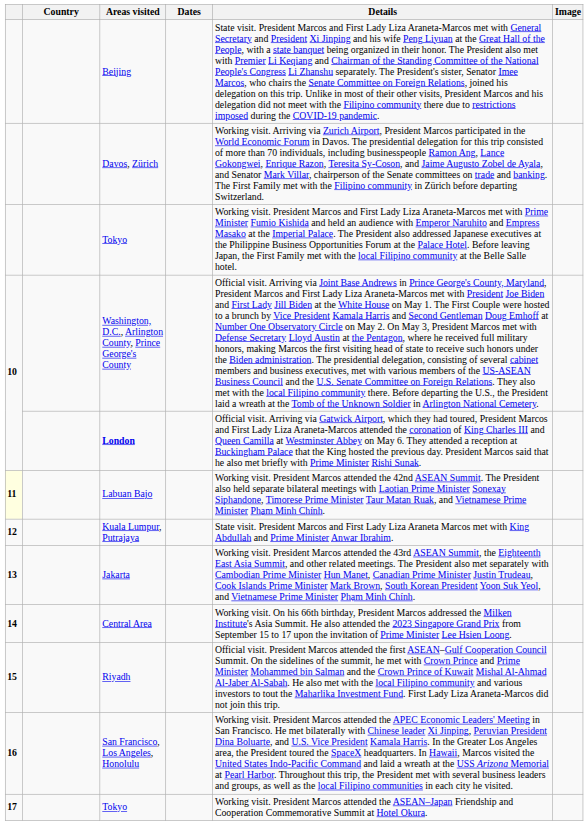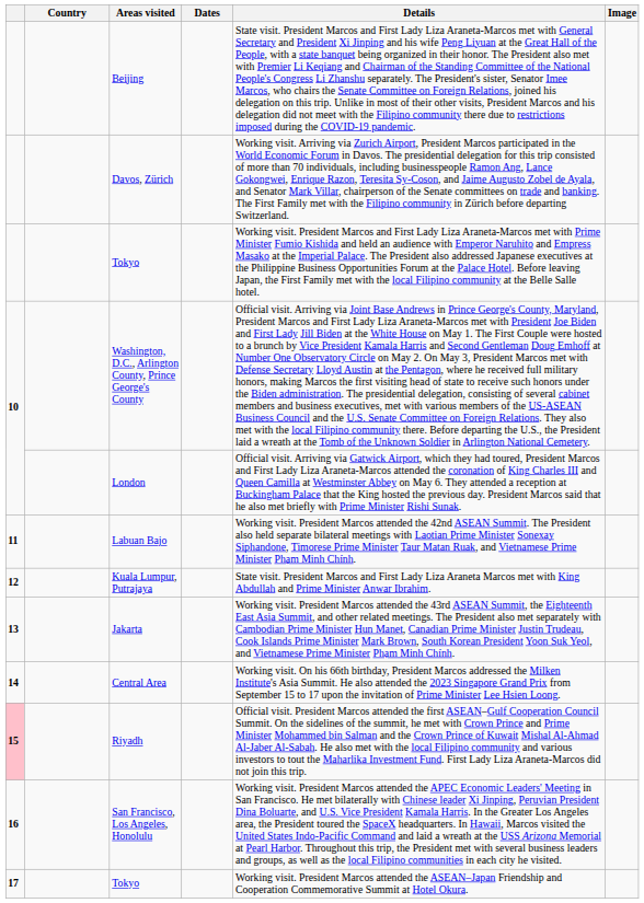London | Areas visited: bold -> normal
Labuan Bajo | column 1: lightyellow background -> no background
Riyadh | column 1: no background -> pink background
